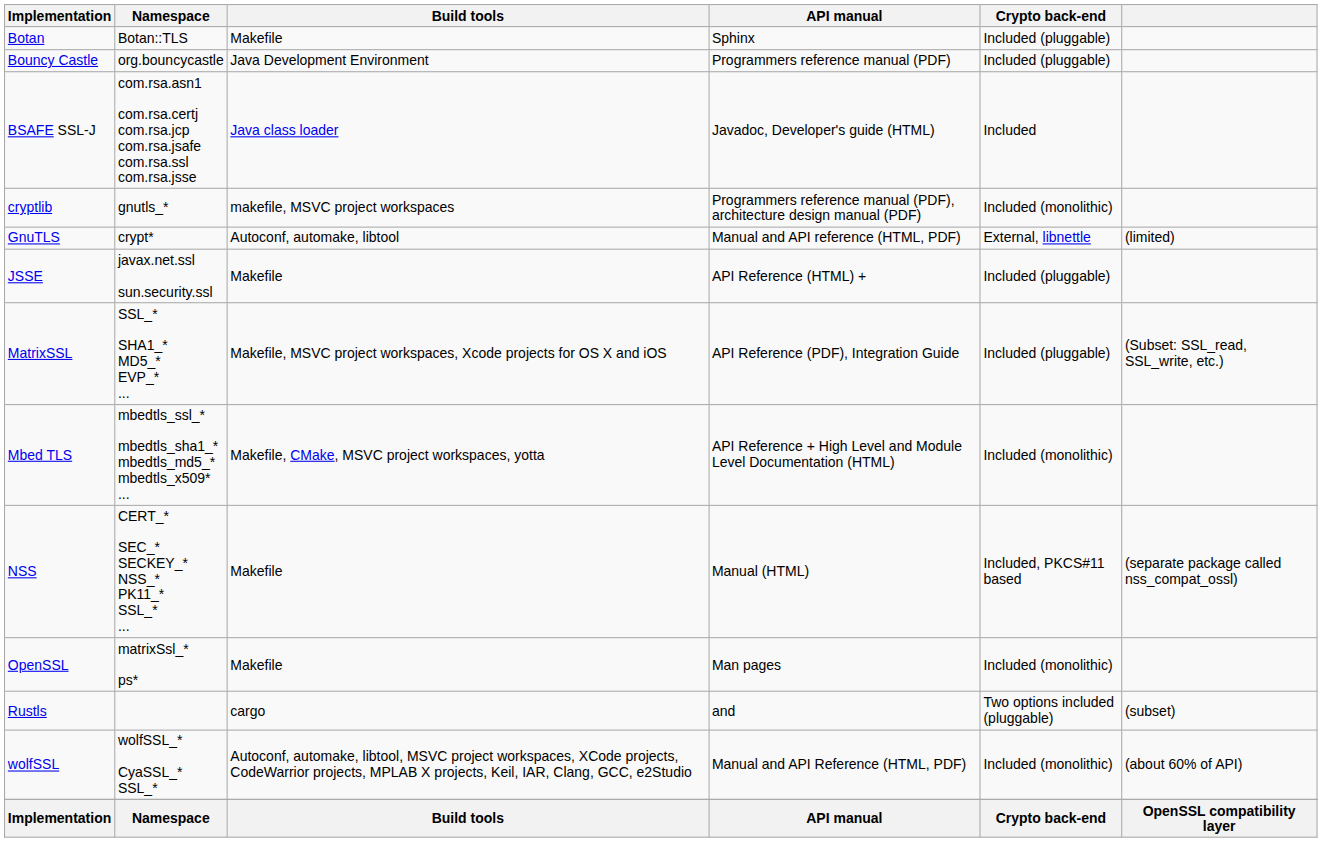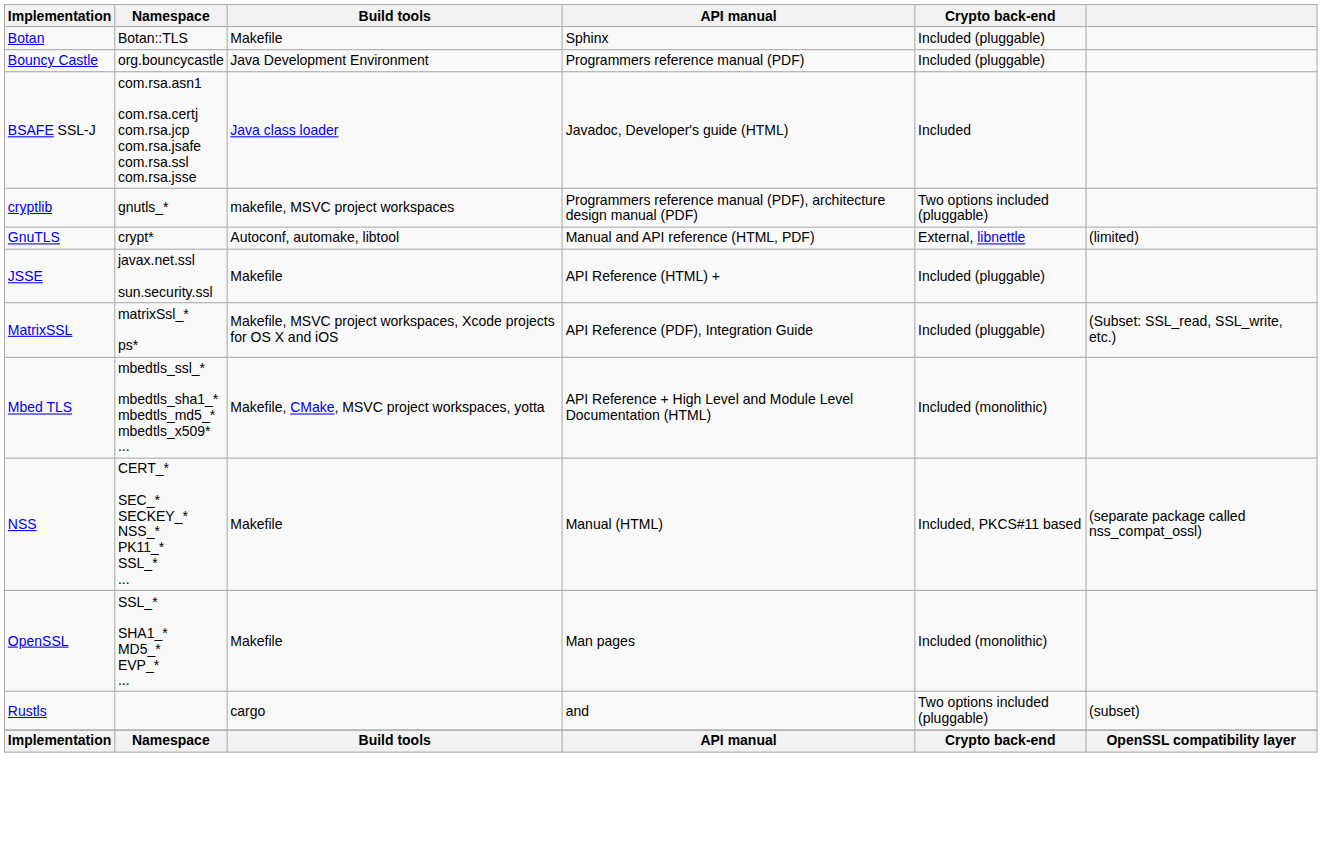cryptlib | Crypto back-end: Included (monolithic) -> Two options included (pluggable)
MatrixSSL | Namespace: SSL_* SHA1_* MD5_* EVP_* ... -> matrixSsl_* ps*
OpenSSL | Namespace: matrixSsl_* ps* -> SSL_* SHA1_* MD5_* EVP_* ...
- row: wolfSSL | wolfSSL_* CyaSSL_* SSL_* | Autoconf, automake, libtool, MSVC project workspaces, XCode projects, CodeWarrior projects, MPLAB X projects, Keil, IAR, Clang, GCC, e2Studio | Manual and API Reference (HTML, PDF) | Included (monolithic) | (about 60% of API)
